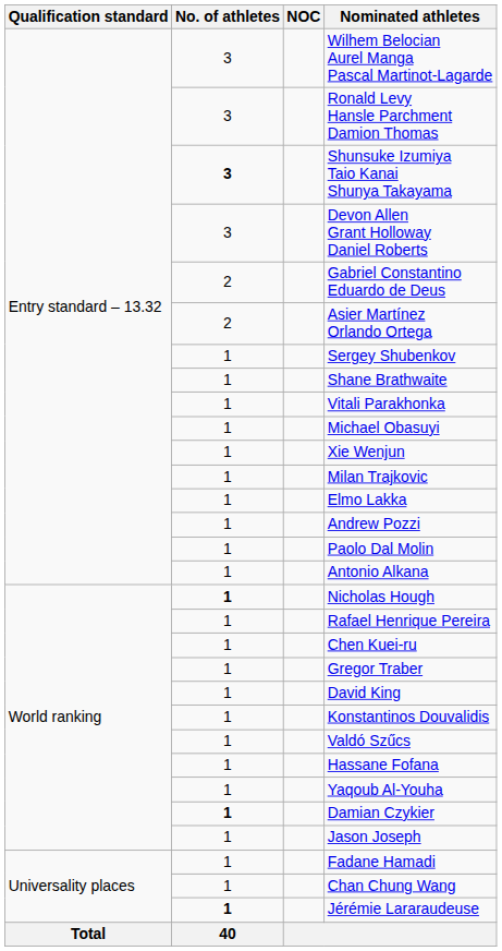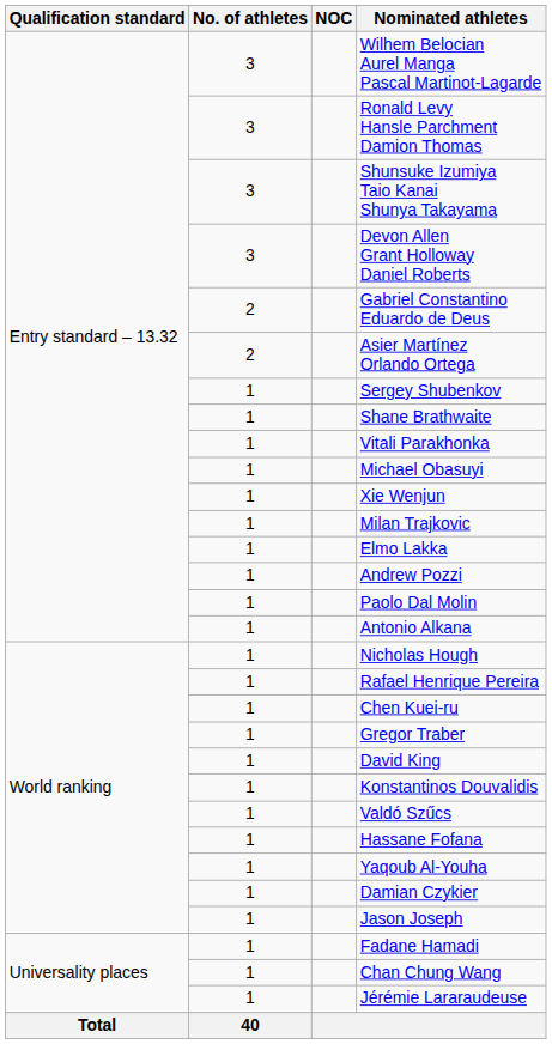Shunsuke Izumiya Taio Kanai Shunya Takayama | No. of athletes: bold -> normal
Nicholas Hough | No. of athletes: bold -> normal
Damian Czykier | No. of athletes: bold -> normal
Jérémie Lararaudeuse | No. of athletes: bold -> normal
